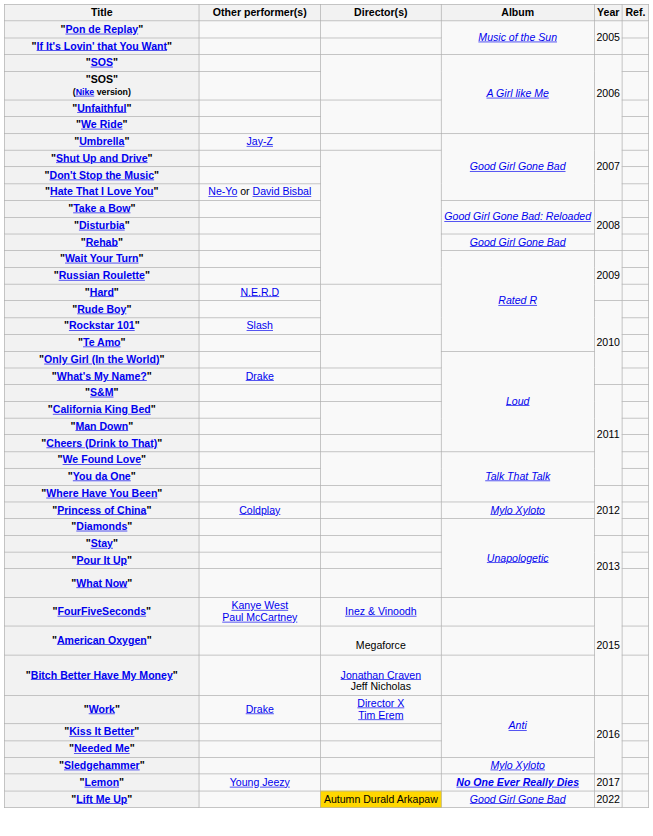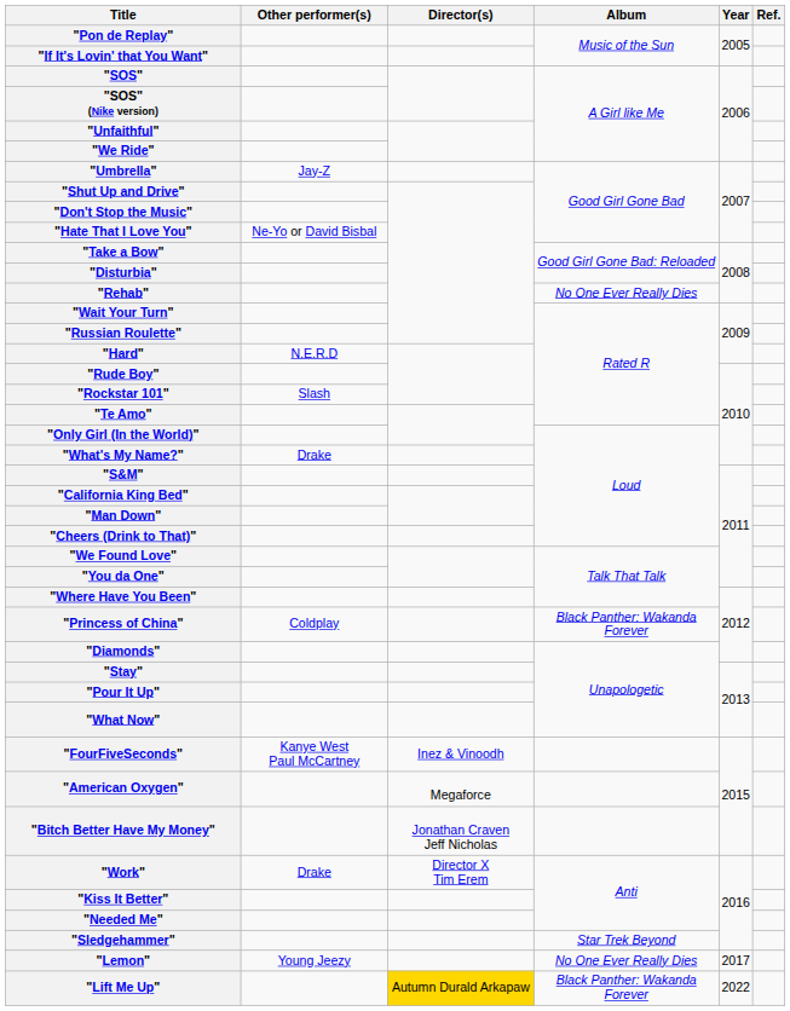"Rehab" | Album: Good Girl Gone Bad -> No One Ever Really Dies
"Princess of China" | Album: Mylo Xyloto -> Black Panther: Wakanda Forever
"Sledgehammer" | Album: Mylo Xyloto -> Star Trek Beyond
"Lemon" | Album: bold -> normal
"Lift Me Up" | Album: Good Girl Gone Bad -> Black Panther: Wakanda Forever
